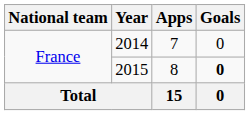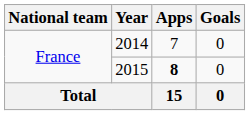2015 | Apps: normal -> bold
2015 | Goals: bold -> normal
